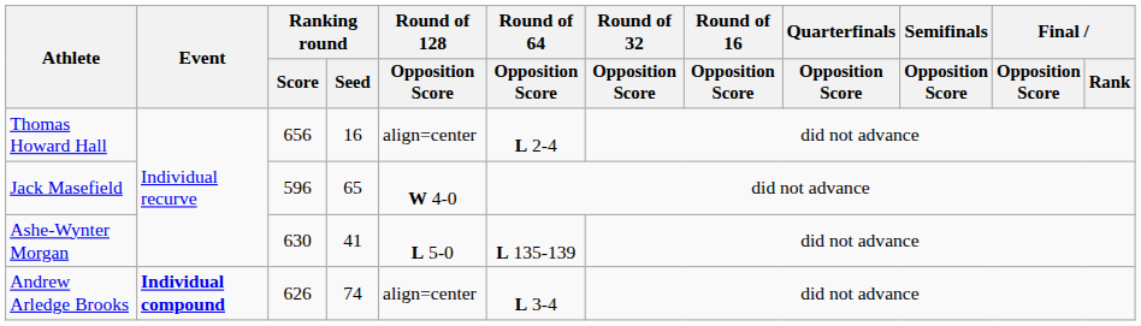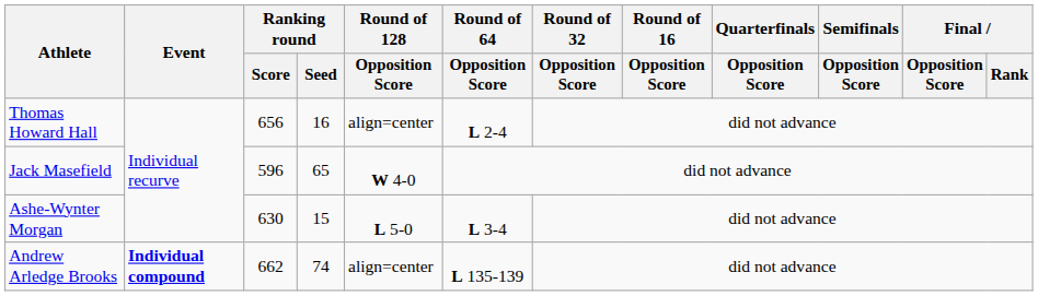Ashe-Wynter Morgan | Ranking round / Seed: 41 -> 15
Ashe-Wynter Morgan | Round of 64 / Opposition Score: L 135-139 -> L 3-4
Andrew Arledge Brooks | Ranking round / Score: 626 -> 662
Andrew Arledge Brooks | Round of 64 / Opposition Score: L 3-4 -> L 135-139
